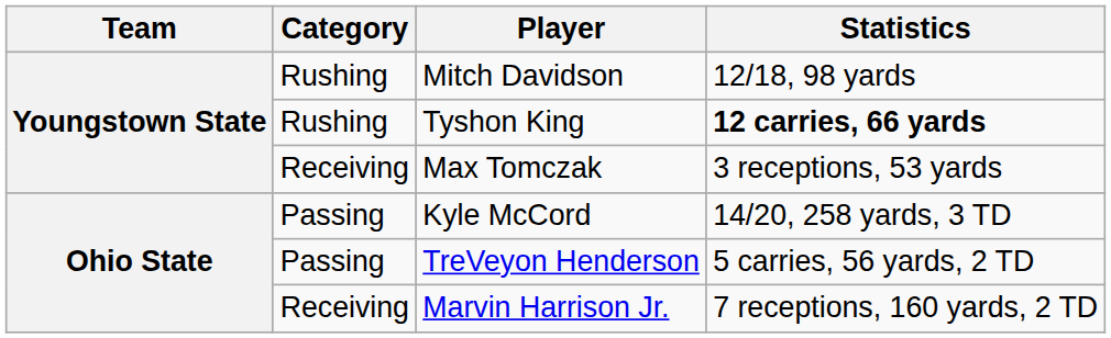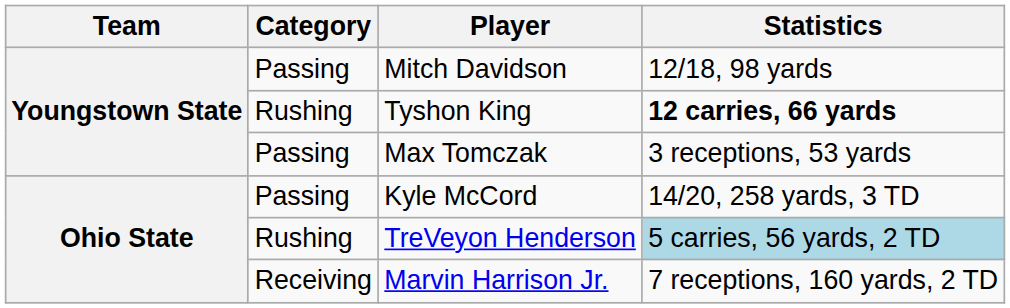Mitch Davidson | Category: Rushing -> Passing
Max Tomczak | Category: Receiving -> Passing
TreVeyon Henderson | Category: Passing -> Rushing
TreVeyon Henderson | Statistics: no background -> lightblue background
